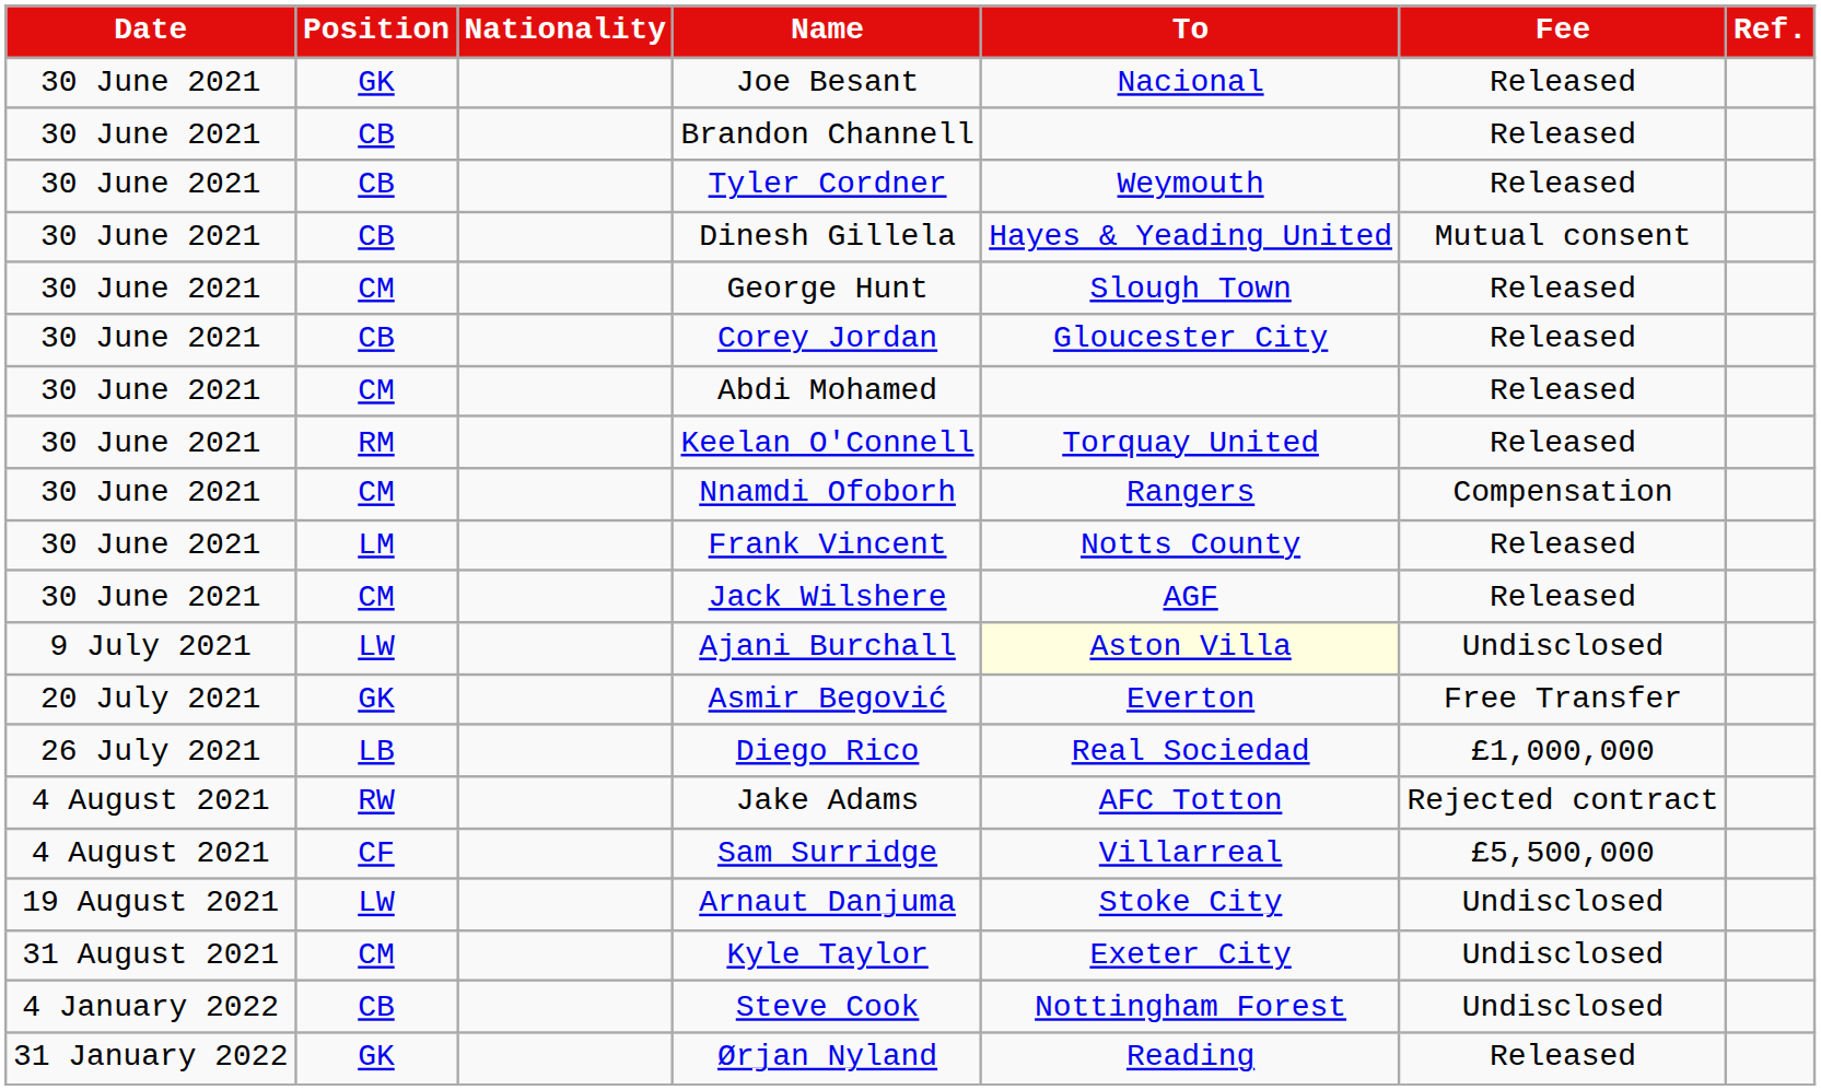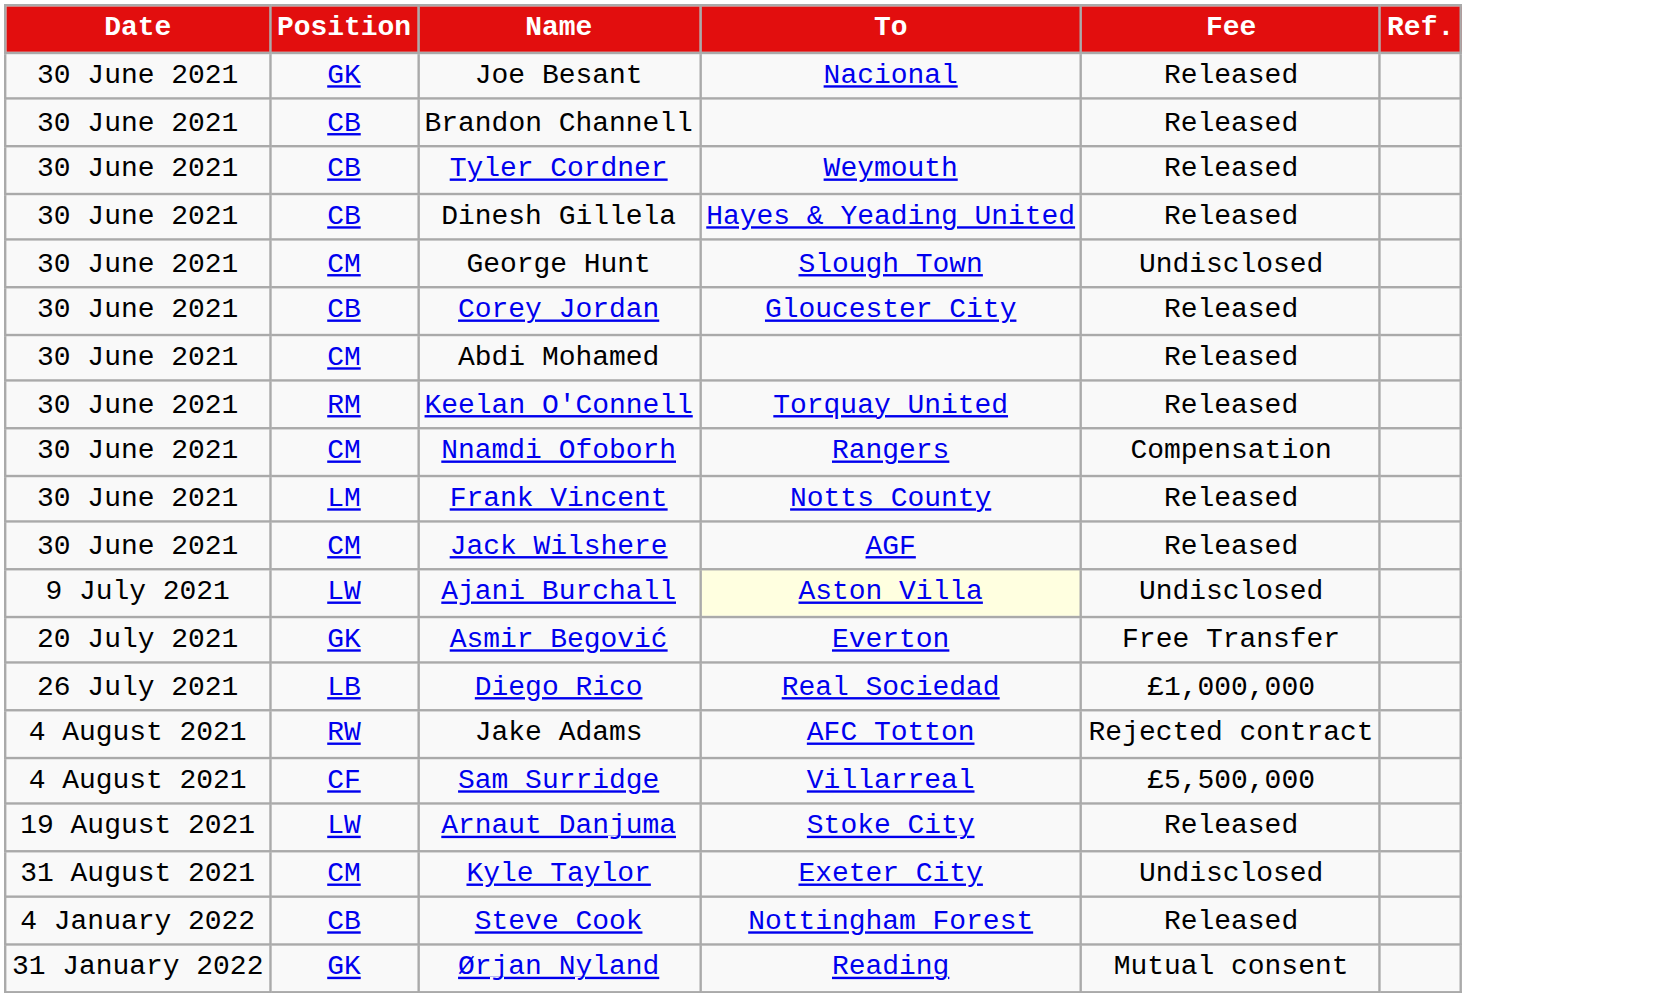- column: Nationality
Dinesh Gillela | Fee: Mutual consent -> Released
George Hunt | Fee: Released -> Undisclosed
Arnaut Danjuma | Fee: Undisclosed -> Released
Steve Cook | Fee: Undisclosed -> Released
Ørjan Nyland | Fee: Released -> Mutual consent
